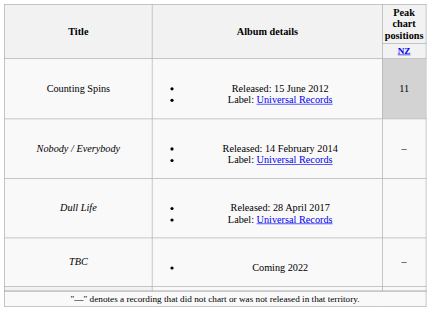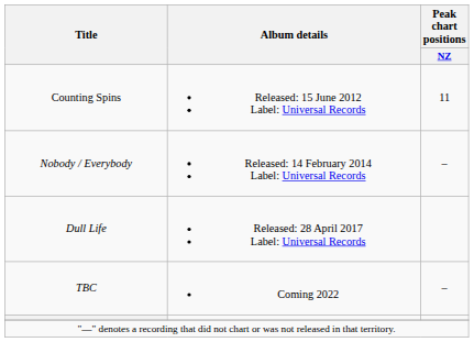Counting Spins | Peak chart positions / NZ: lightgrey background -> no background
